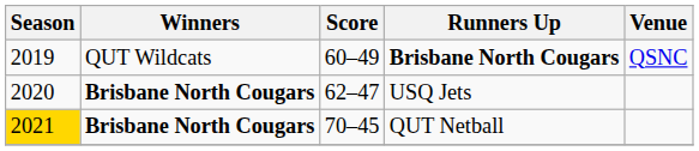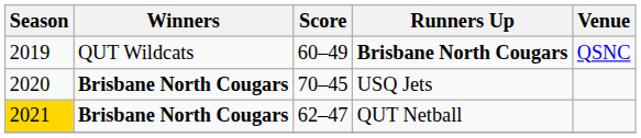USQ Jets | Score: 62–47 -> 70–45
QUT Netball | Score: 70–45 -> 62–47
